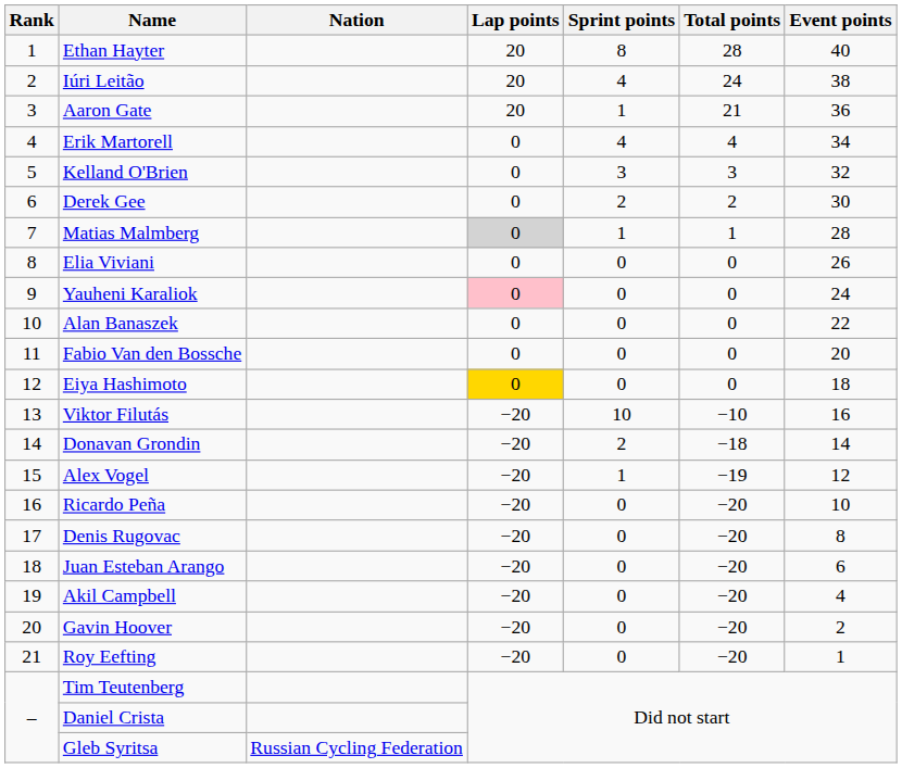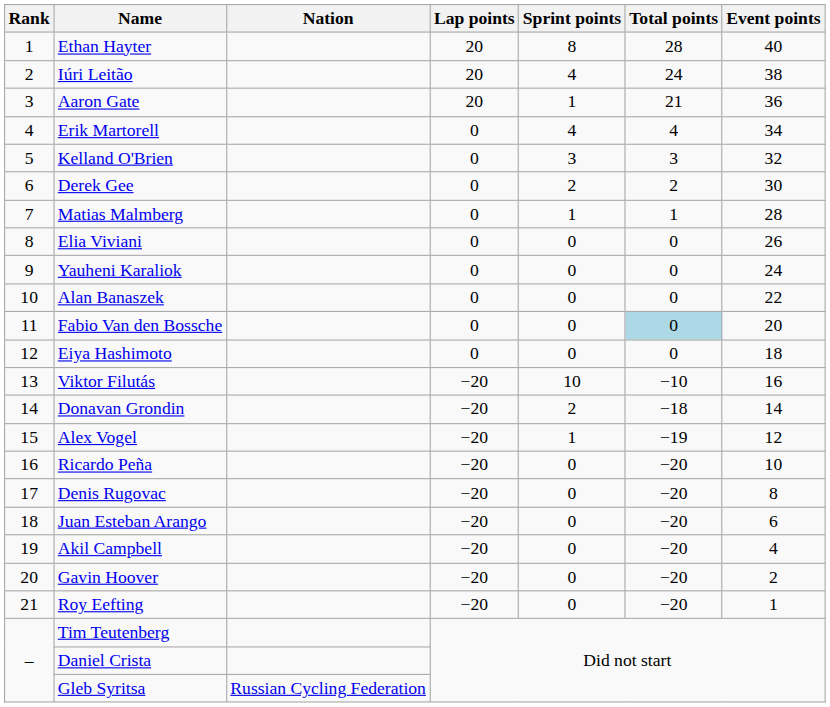Matias Malmberg | Lap points: lightgrey background -> no background
Yauheni Karaliok | Lap points: pink background -> no background
Fabio Van den Bossche | Total points: no background -> lightblue background
Eiya Hashimoto | Lap points: gold background -> no background
